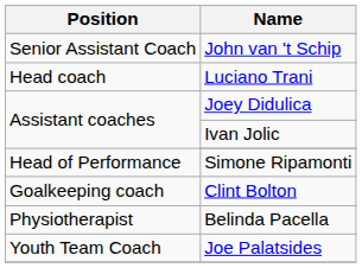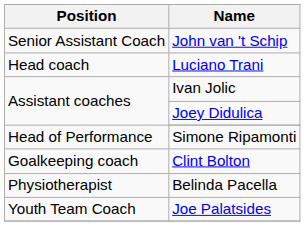row 4 | Name: Joey Didulica -> Ivan Jolic
row 5 | Name: Ivan Jolic -> Joey Didulica
